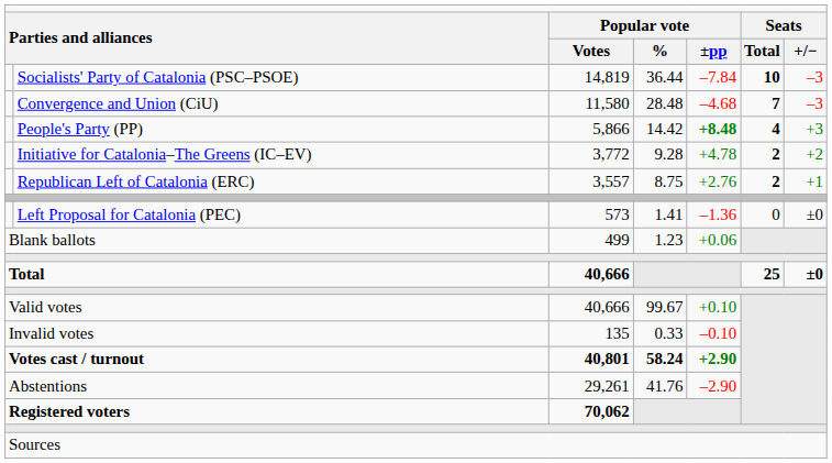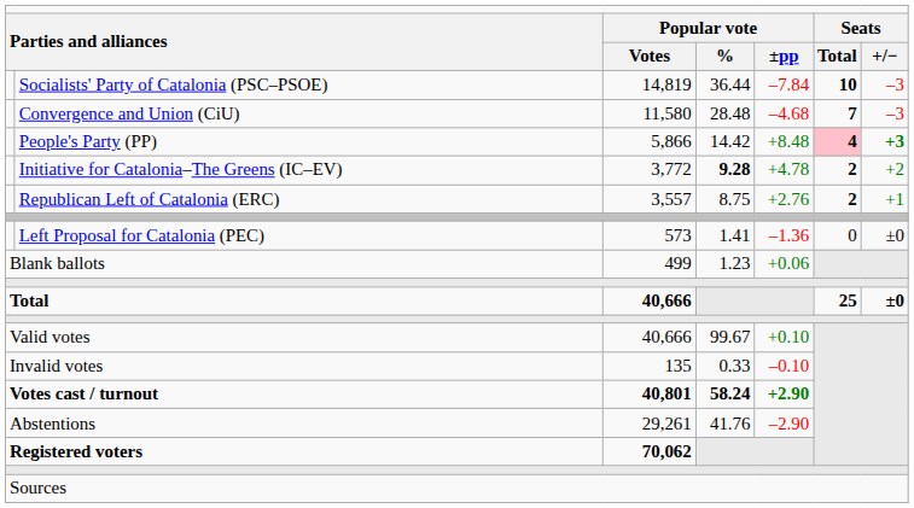People's Party (PP) | column 5: bold -> normal
People's Party (PP) | column 6: no background -> pink background
People's Party (PP) | column 7: normal -> bold
Initiative for Catalonia–The Greens (IC–EV) | column 4: normal -> bold
